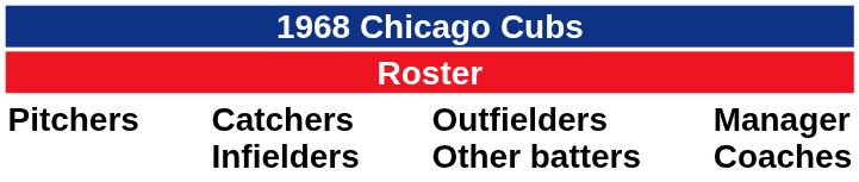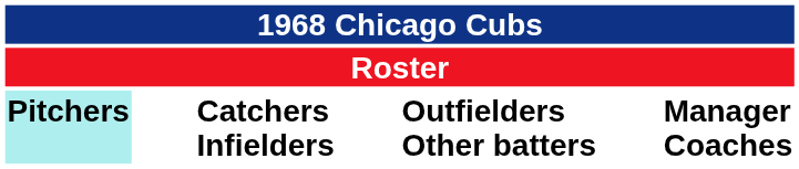Pitchers | column 1: no background -> paleturquoise background
